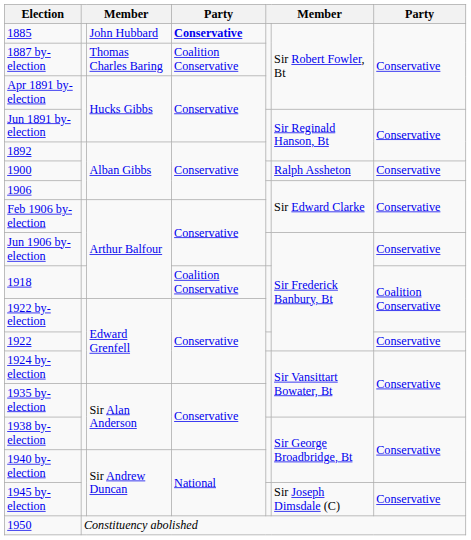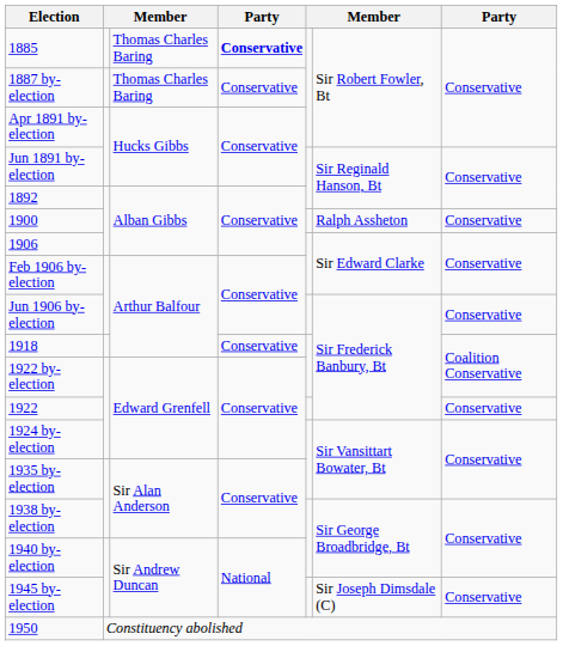1885 | column 3: John Hubbard -> Thomas Charles Baring
1887 by-election | column 4: Coalition Conservative -> Conservative
1918 | column 4: Coalition Conservative -> Conservative
